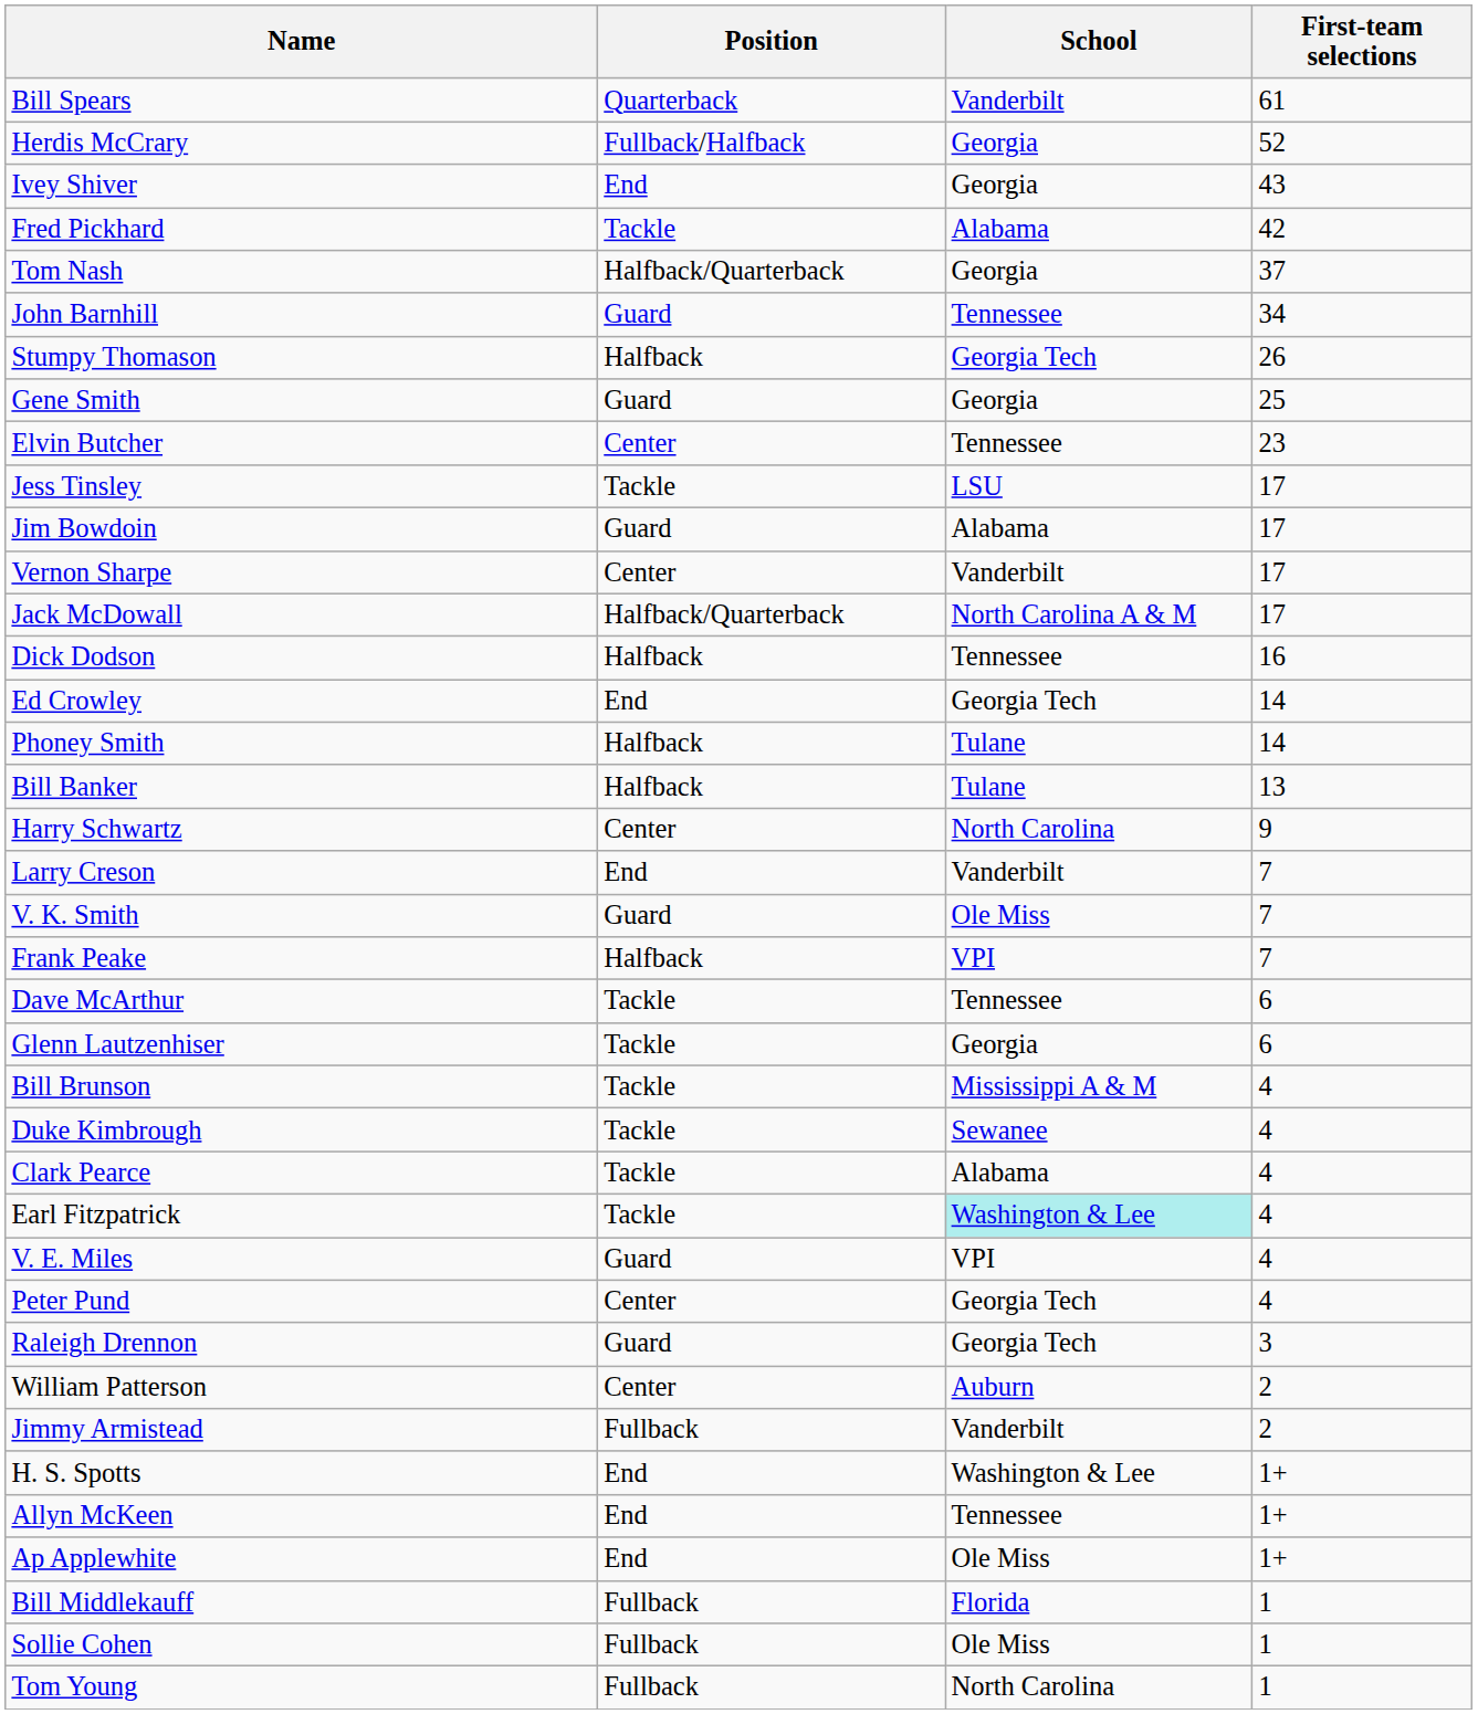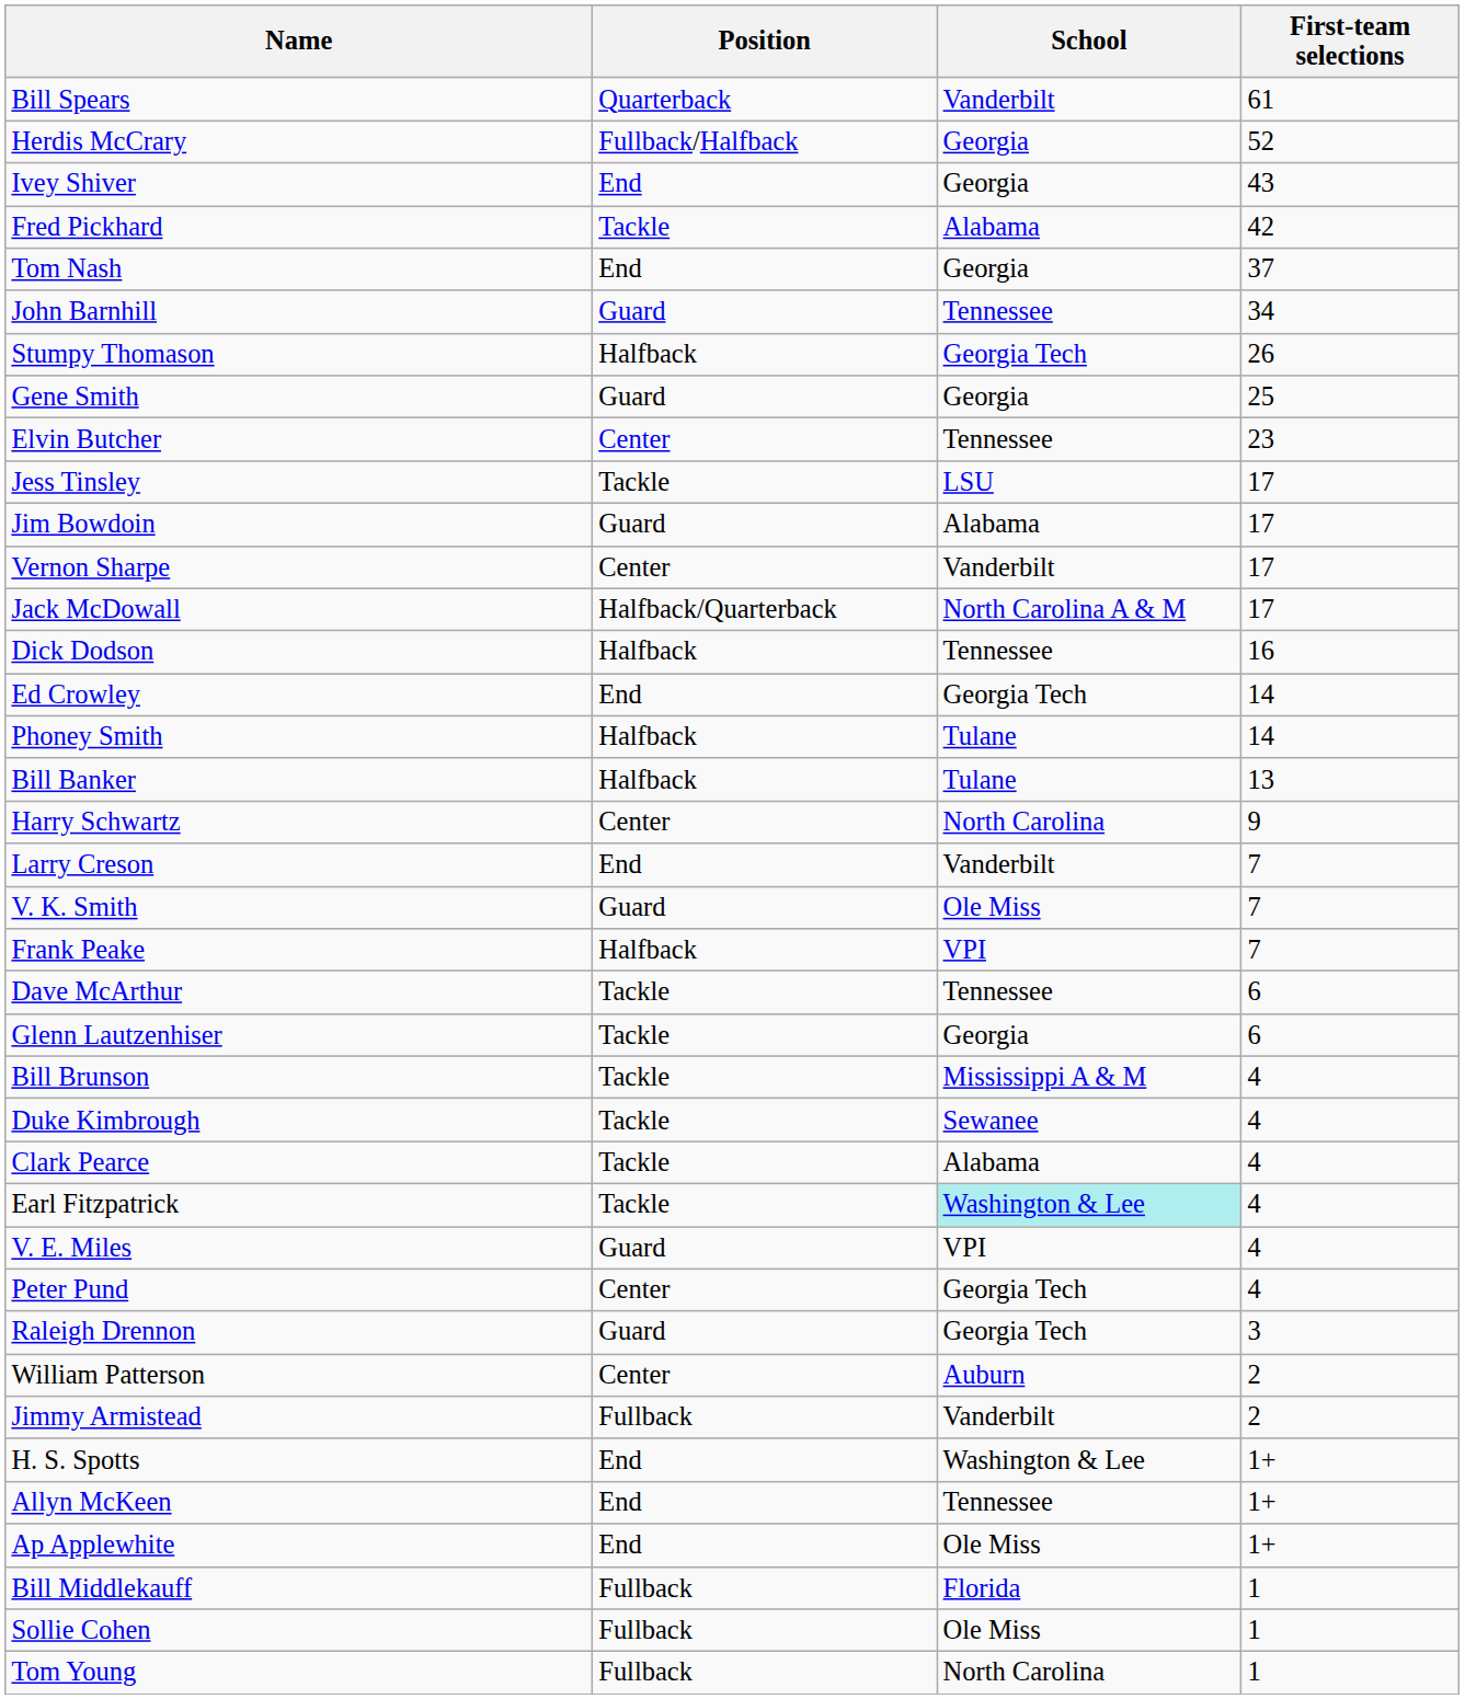Tom Nash | Position: Halfback/Quarterback -> End
